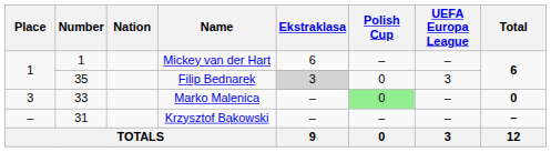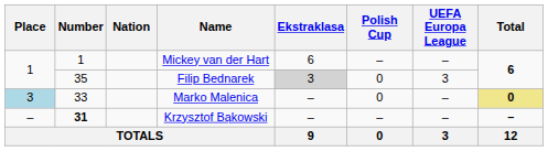Marko Malenica | Place: no background -> lightblue background
Marko Malenica | Polish Cup: lightgreen background -> no background
Marko Malenica | Total: no background -> khaki background
Krzysztof Bąkowski | Number: normal -> bold
